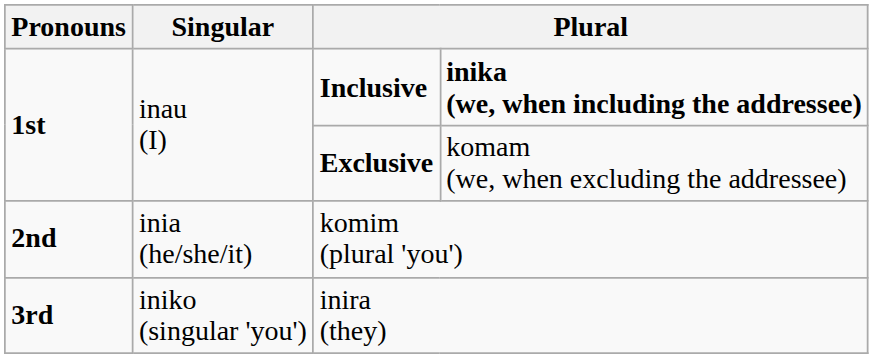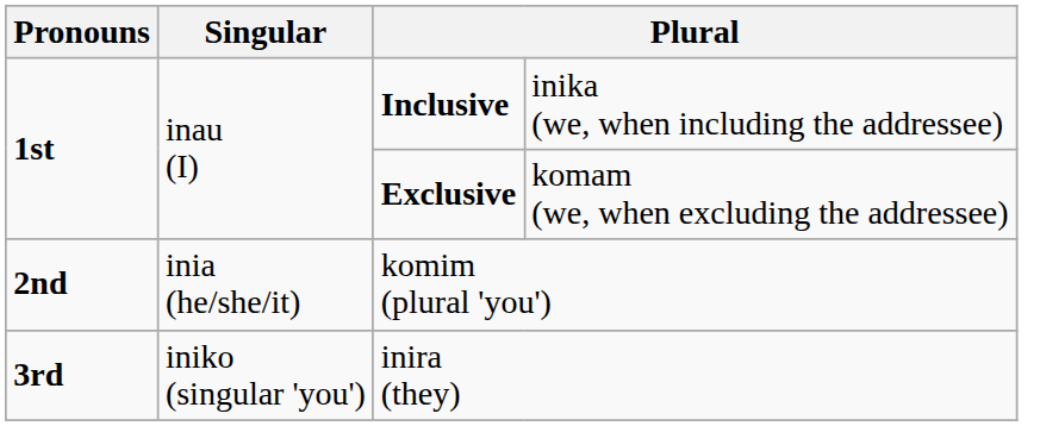Inclusive | column 4: bold -> normal
